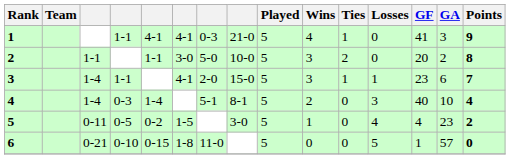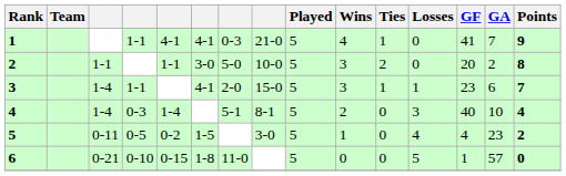row 2 | GA: 3 -> 7
